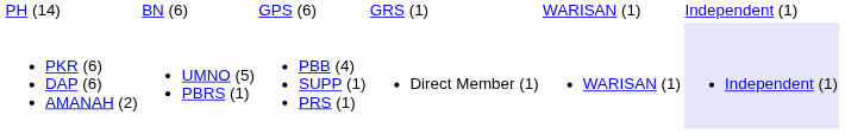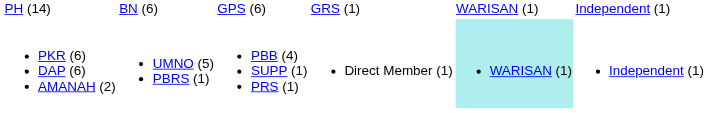PKR (6) DAP (6) AMANAH (2) | column 5: no background -> paleturquoise background
PKR (6) DAP (6) AMANAH (2) | column 6: lavender background -> no background
